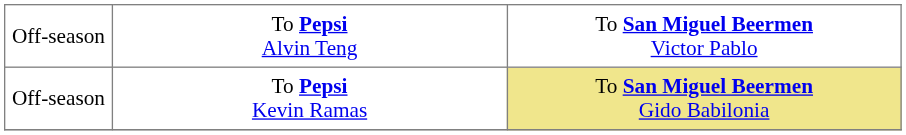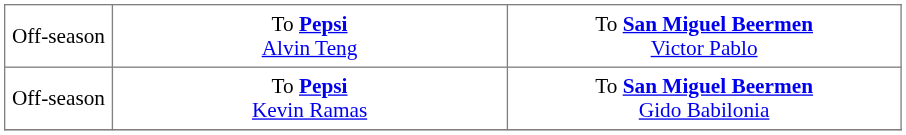Off-season / To Pepsi Kevin Ramas | column 3: khaki background -> no background
